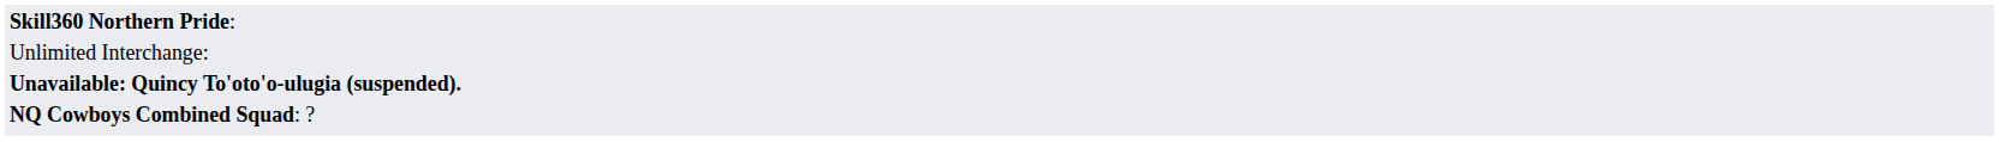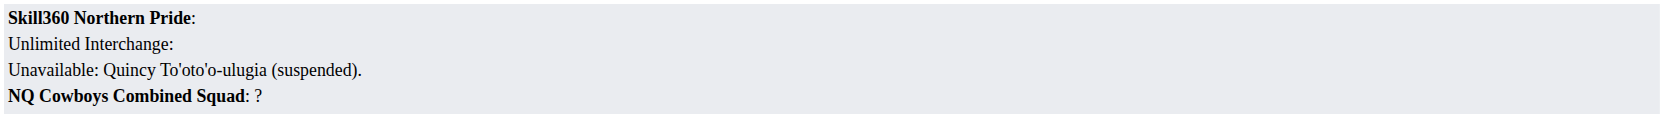row 3 | column 1: bold -> normal
